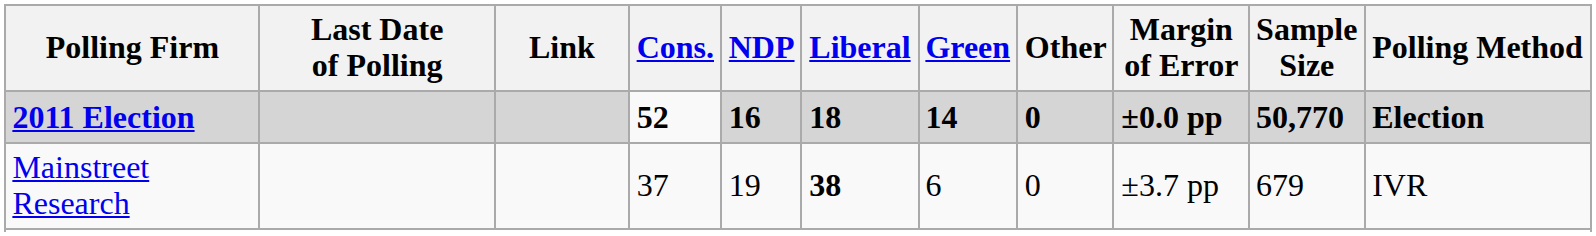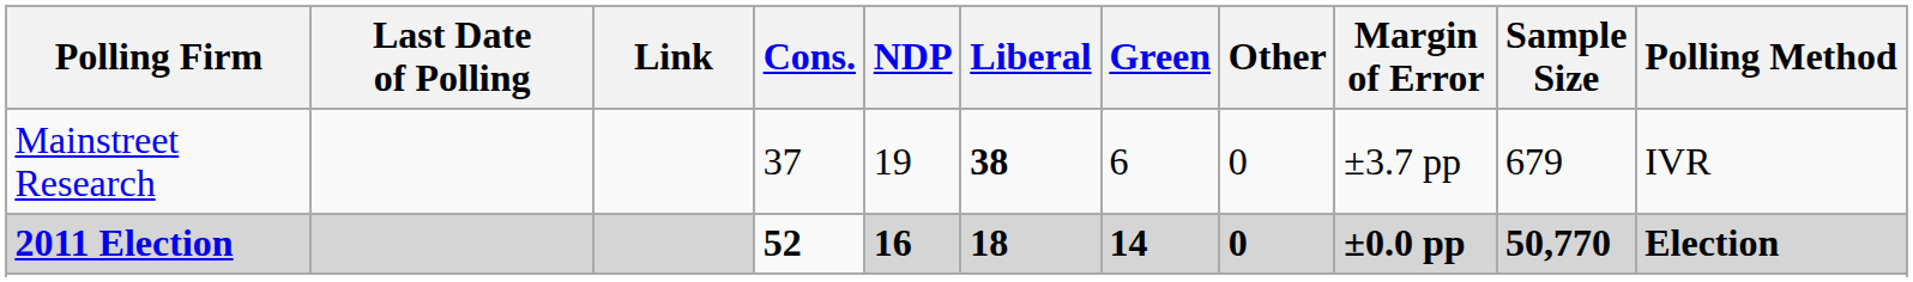rows swapped: Mainstreet Research <-> 2011 Election
